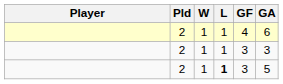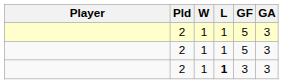row 2 | GF: 4 -> 5
row 2 | GA: 6 -> 3
row 3 | GF: 3 -> 5
row 4 | GA: 5 -> 3
